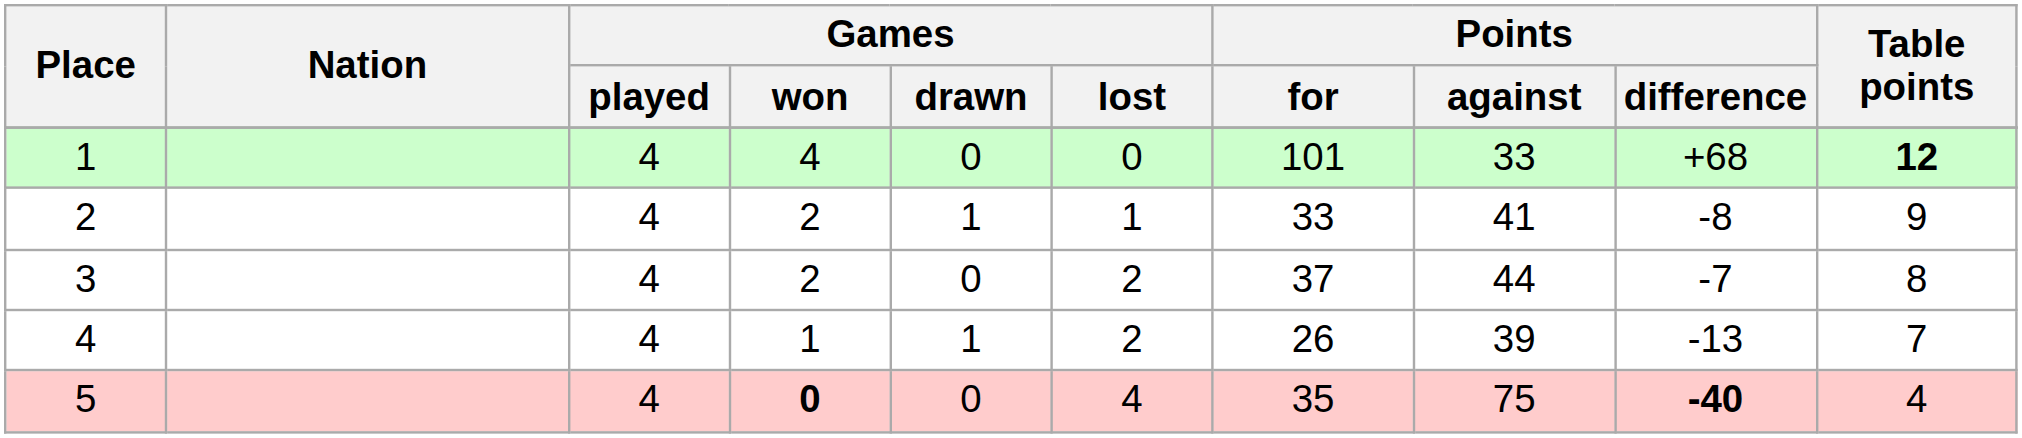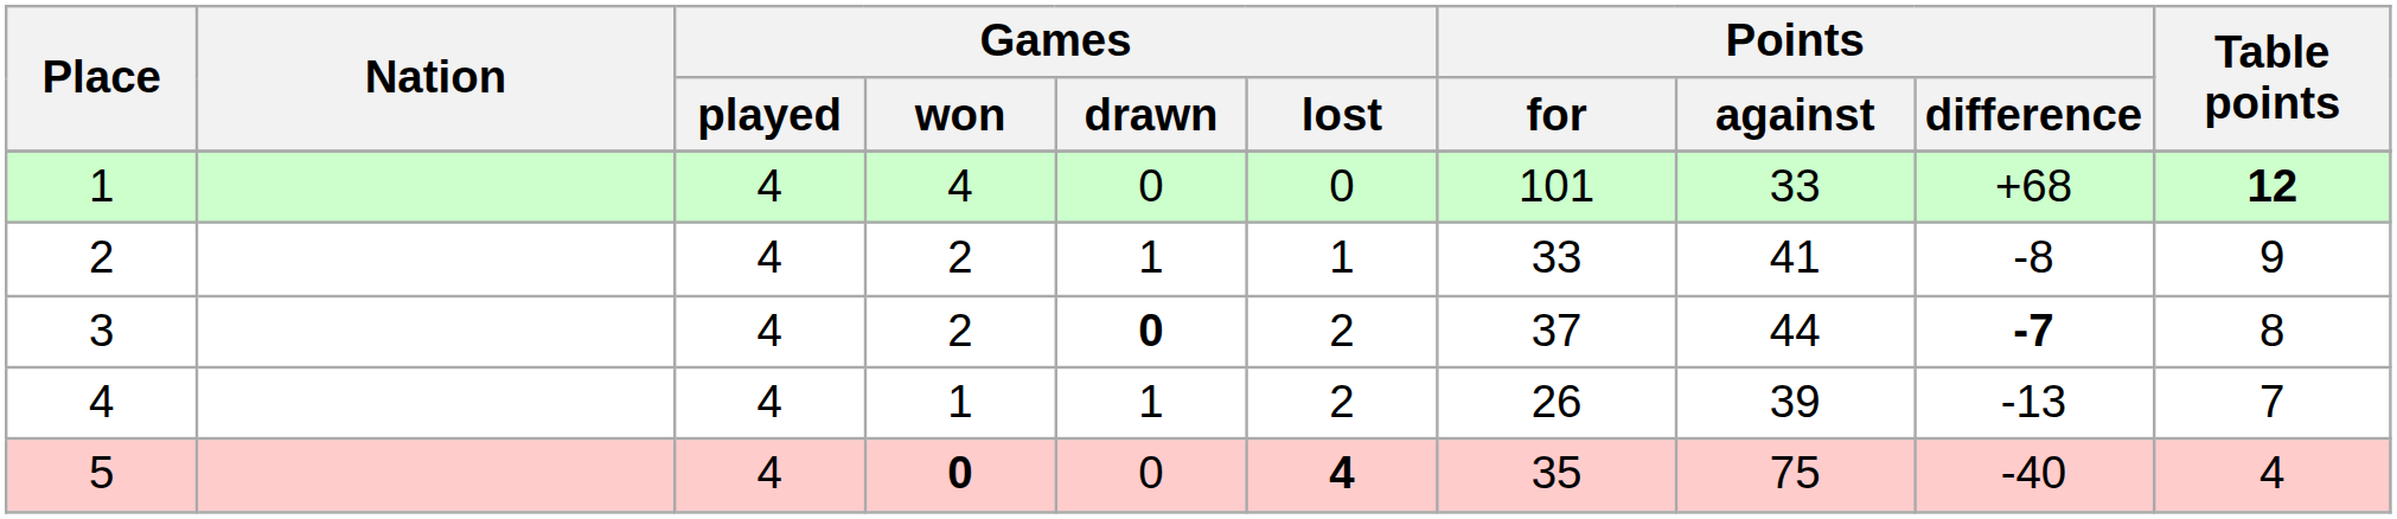3 | Games / drawn: normal -> bold
3 | Points / difference: normal -> bold
5 | Games / lost: normal -> bold
5 | Points / difference: bold -> normal
